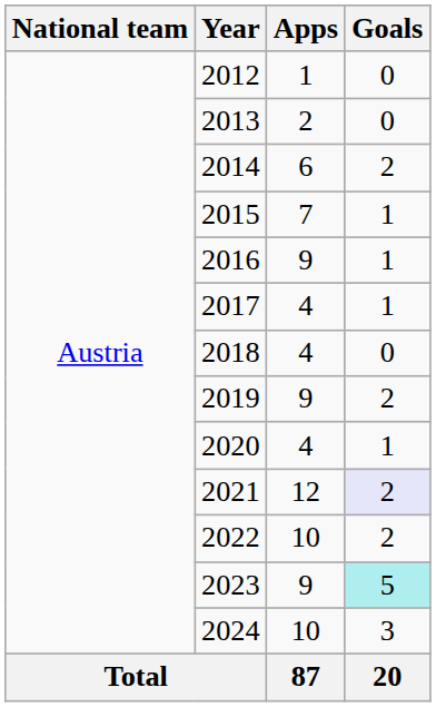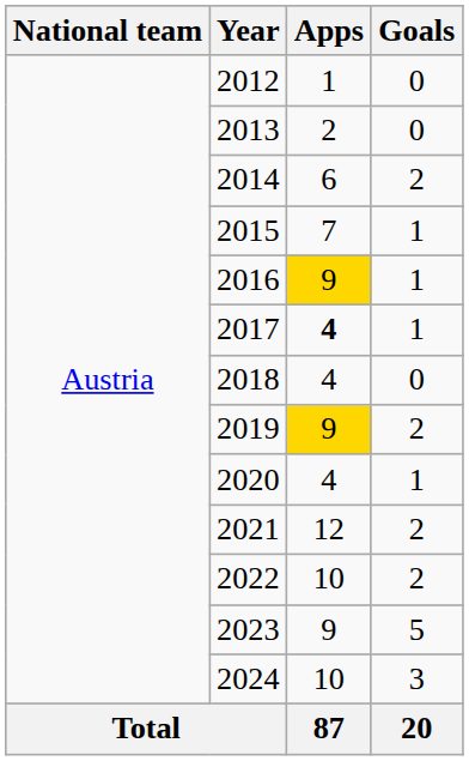2016 | Apps: no background -> gold background
2017 | Apps: normal -> bold
2019 | Apps: no background -> gold background
2021 | Goals: lavender background -> no background
2023 | Goals: paleturquoise background -> no background
